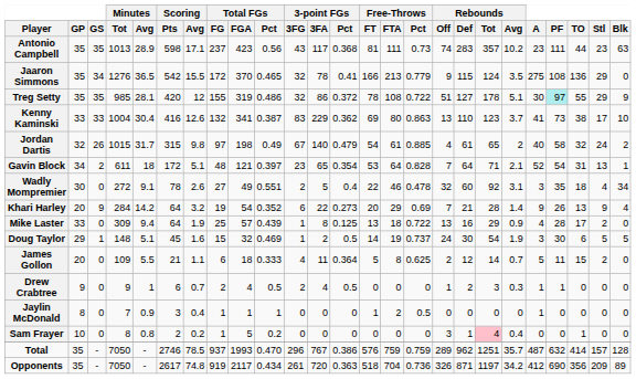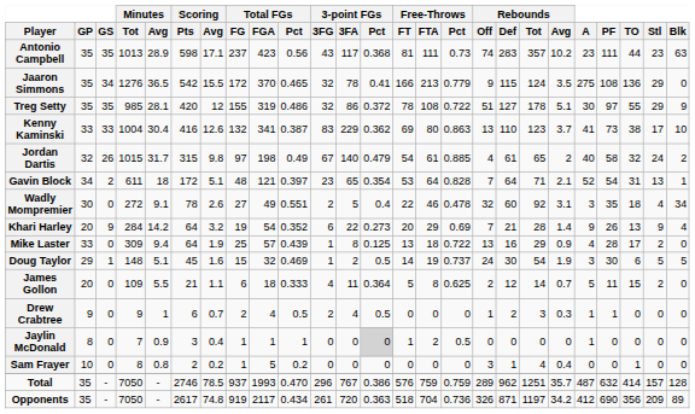Treg Setty | PF: paleturquoise background -> no background
Jaylin McDonald | 3-point FGs / Pct: no background -> lightgrey background
Sam Frayer | Rebounds / Tot: pink background -> no background
